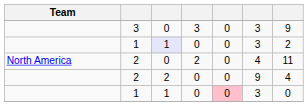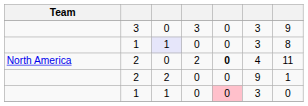row 3 | column 7: 2 -> 8
row 4 | column 5: normal -> bold
row 5 | column 7: 4 -> 1
